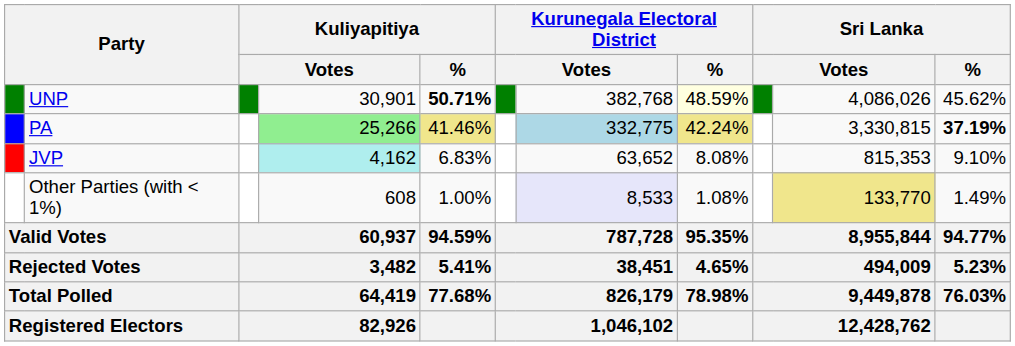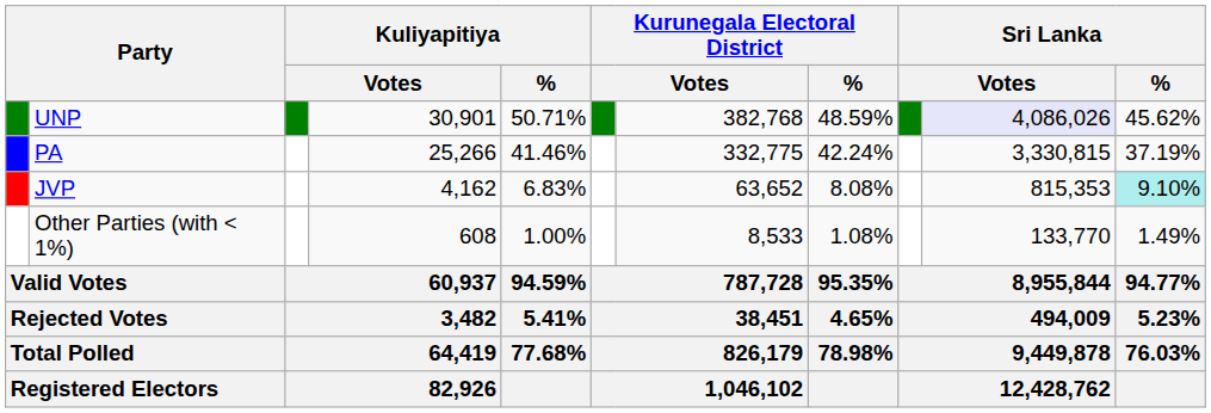UNP | Kuliyapitiya / %: bold -> normal
UNP | Kurunegala Electoral District / %: lightyellow background -> no background
UNP | column 10: no background -> lavender background
PA | column 4: lightgreen background -> no background
PA | Kuliyapitiya / %: khaki background -> no background
PA | column 7: lightblue background -> no background
PA | Kurunegala Electoral District / %: khaki background -> no background
PA | Sri Lanka / %: bold -> normal
JVP | column 4: paleturquoise background -> no background
JVP | Sri Lanka / %: no background -> paleturquoise background
Other Parties (with < 1%) | column 7: lavender background -> no background
Other Parties (with < 1%) | column 10: khaki background -> no background
